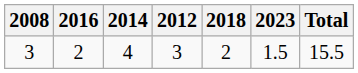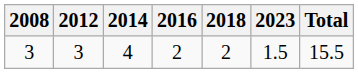columns swapped: 2012 <-> 2016
